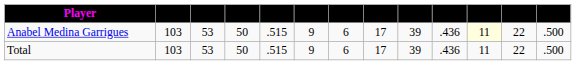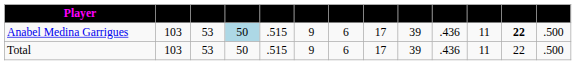Anabel Medina Garrigues | column 4: no background -> lightblue background
Anabel Medina Garrigues | column 11: lightyellow background -> no background
Anabel Medina Garrigues | column 12: normal -> bold
